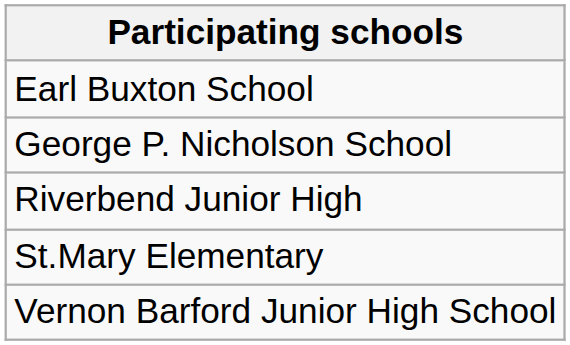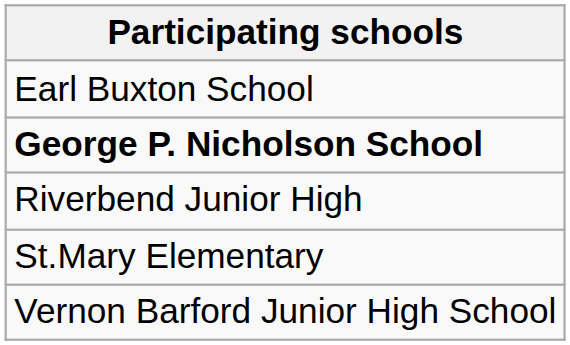row 3 | column 1: normal -> bold
